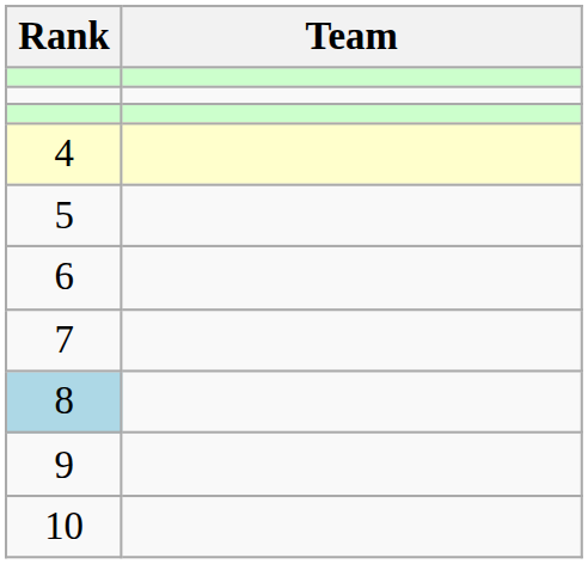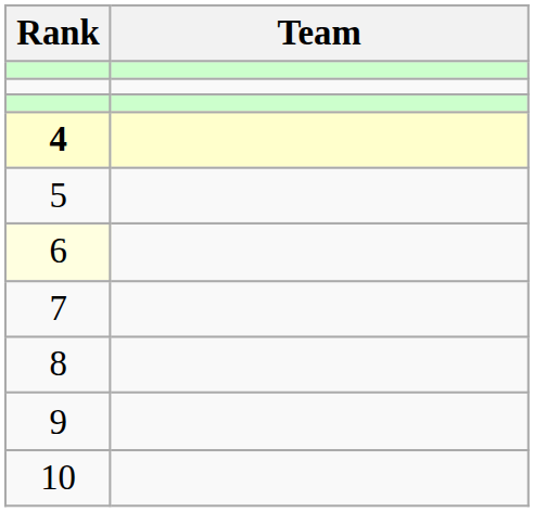row 5 | Rank: normal -> bold
row 7 | Rank: no background -> lightyellow background
row 9 | Rank: lightblue background -> no background
